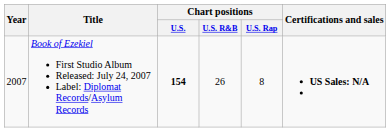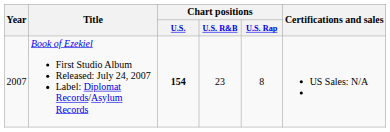row 3 | Chart positions / U.S. R&B: 26 -> 23
row 3 | Certifications and sales: bold -> normal
